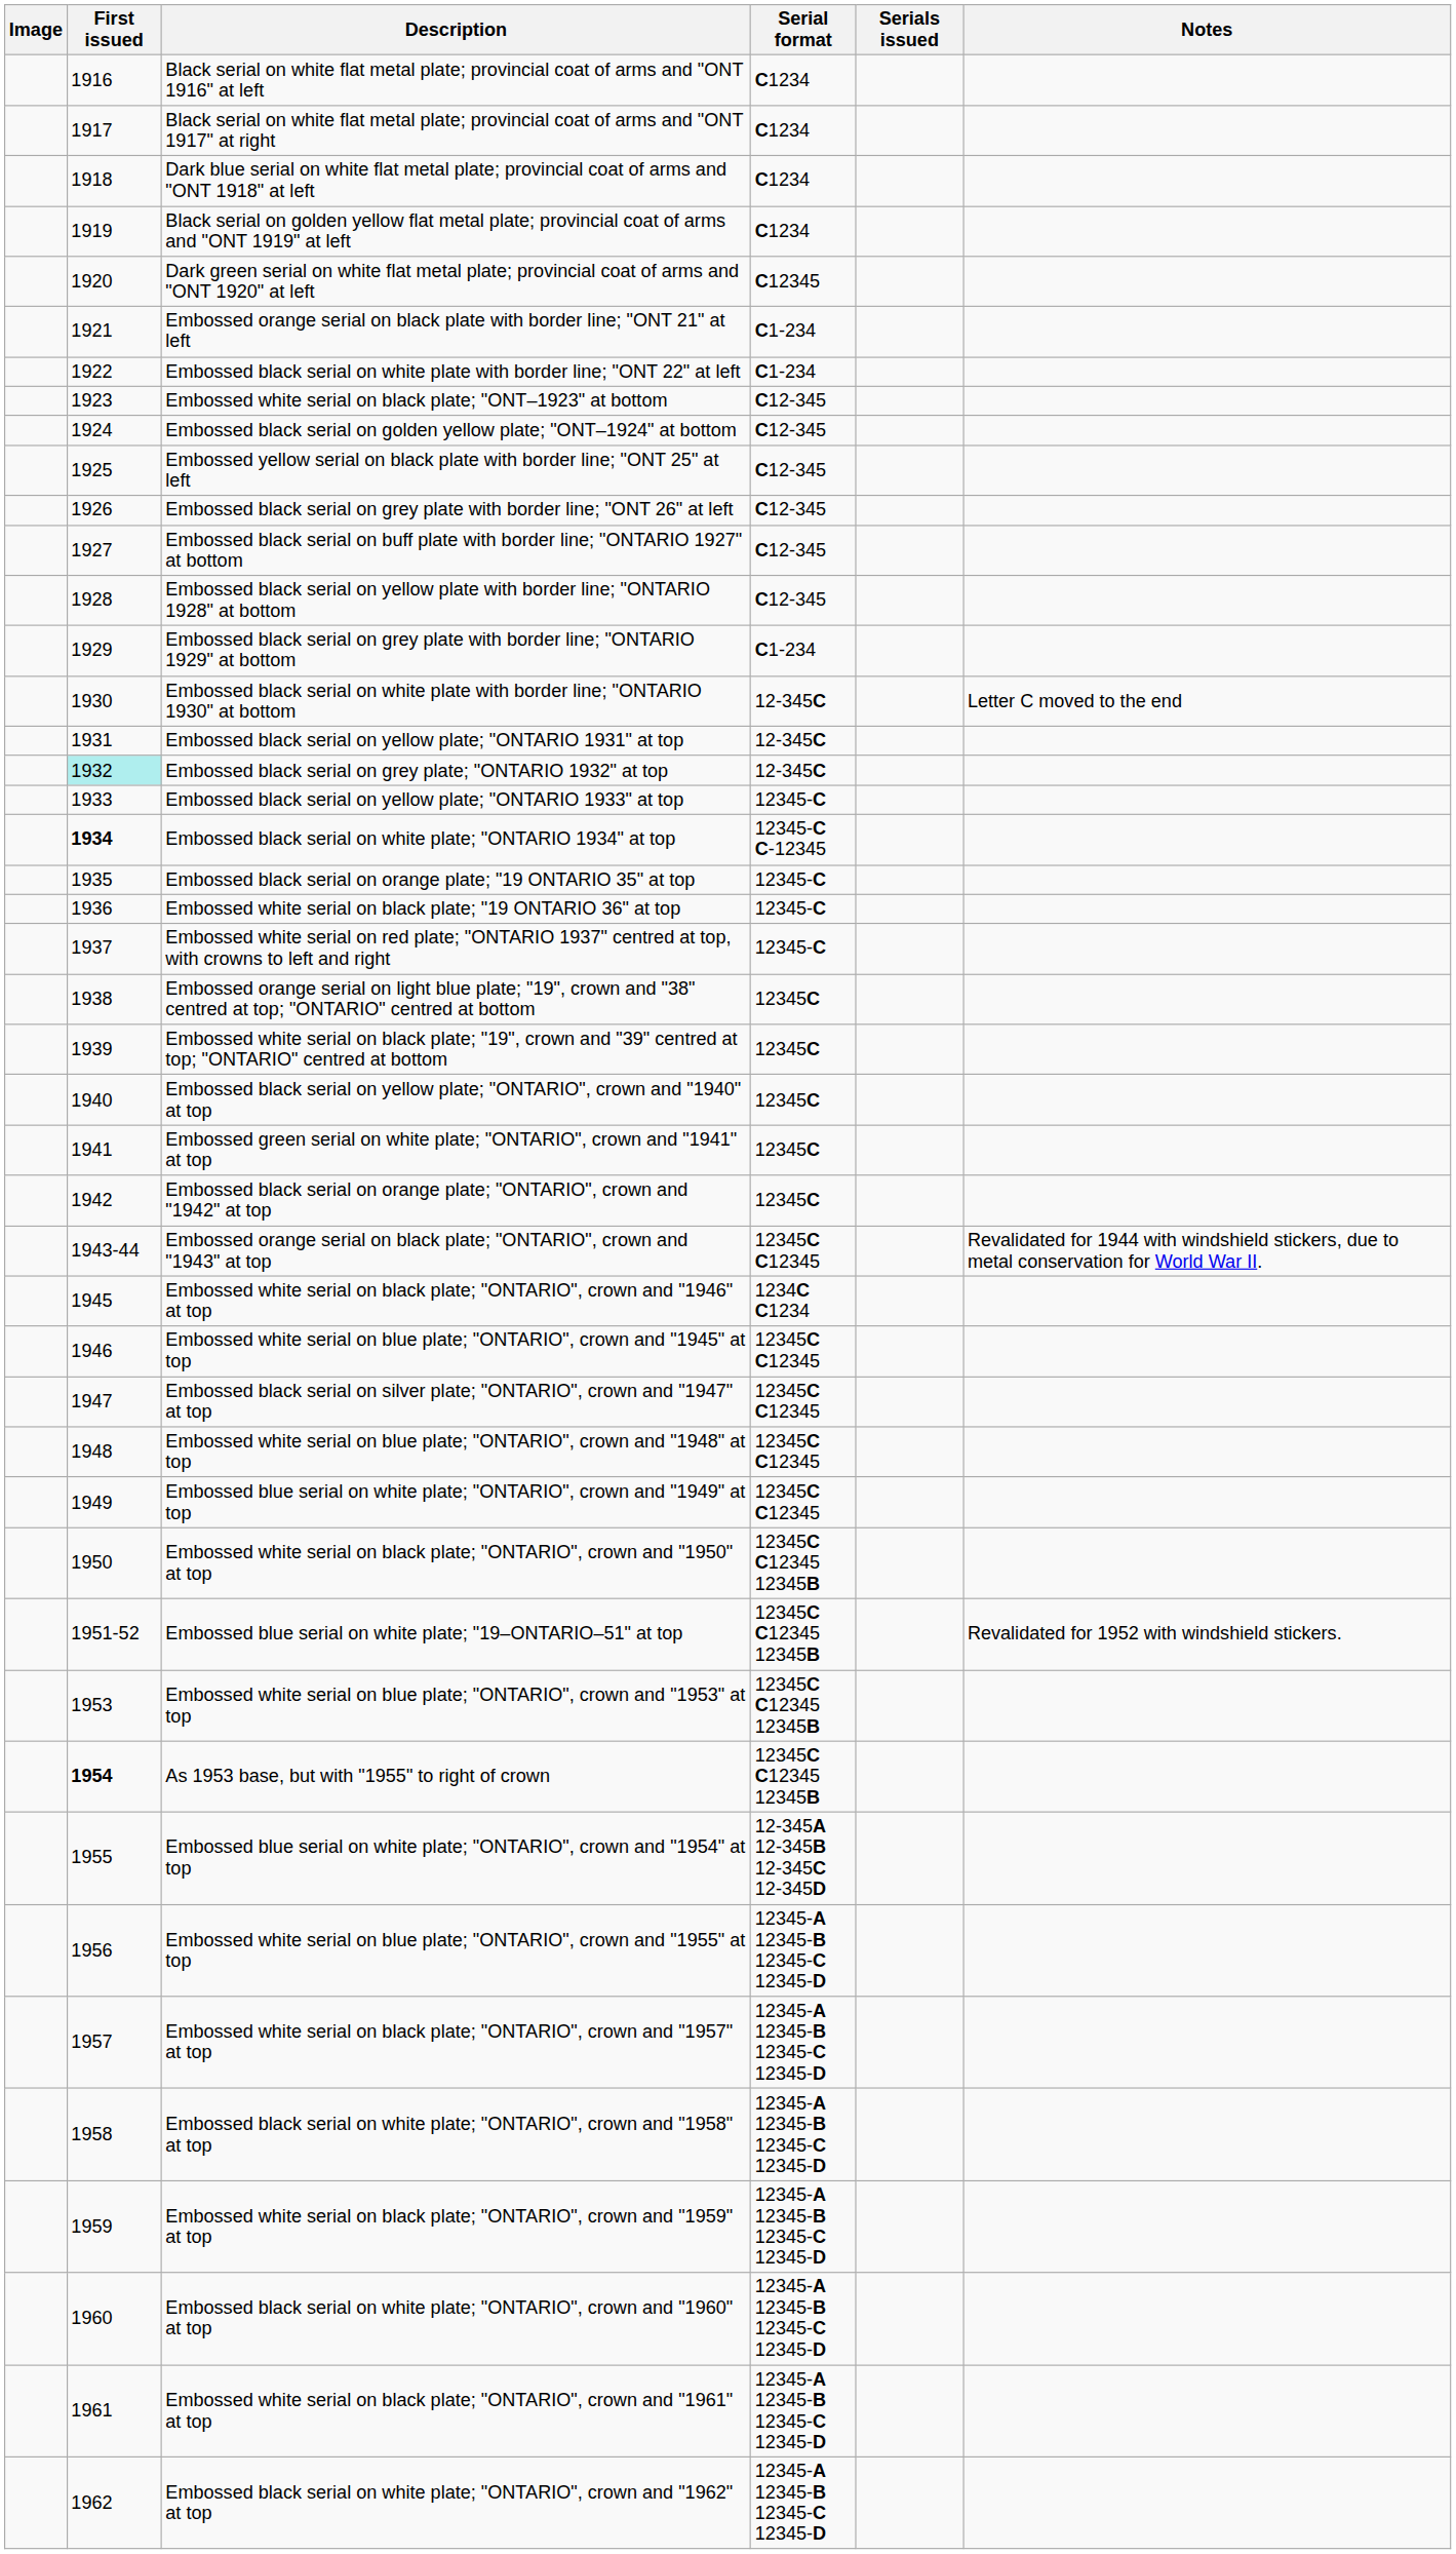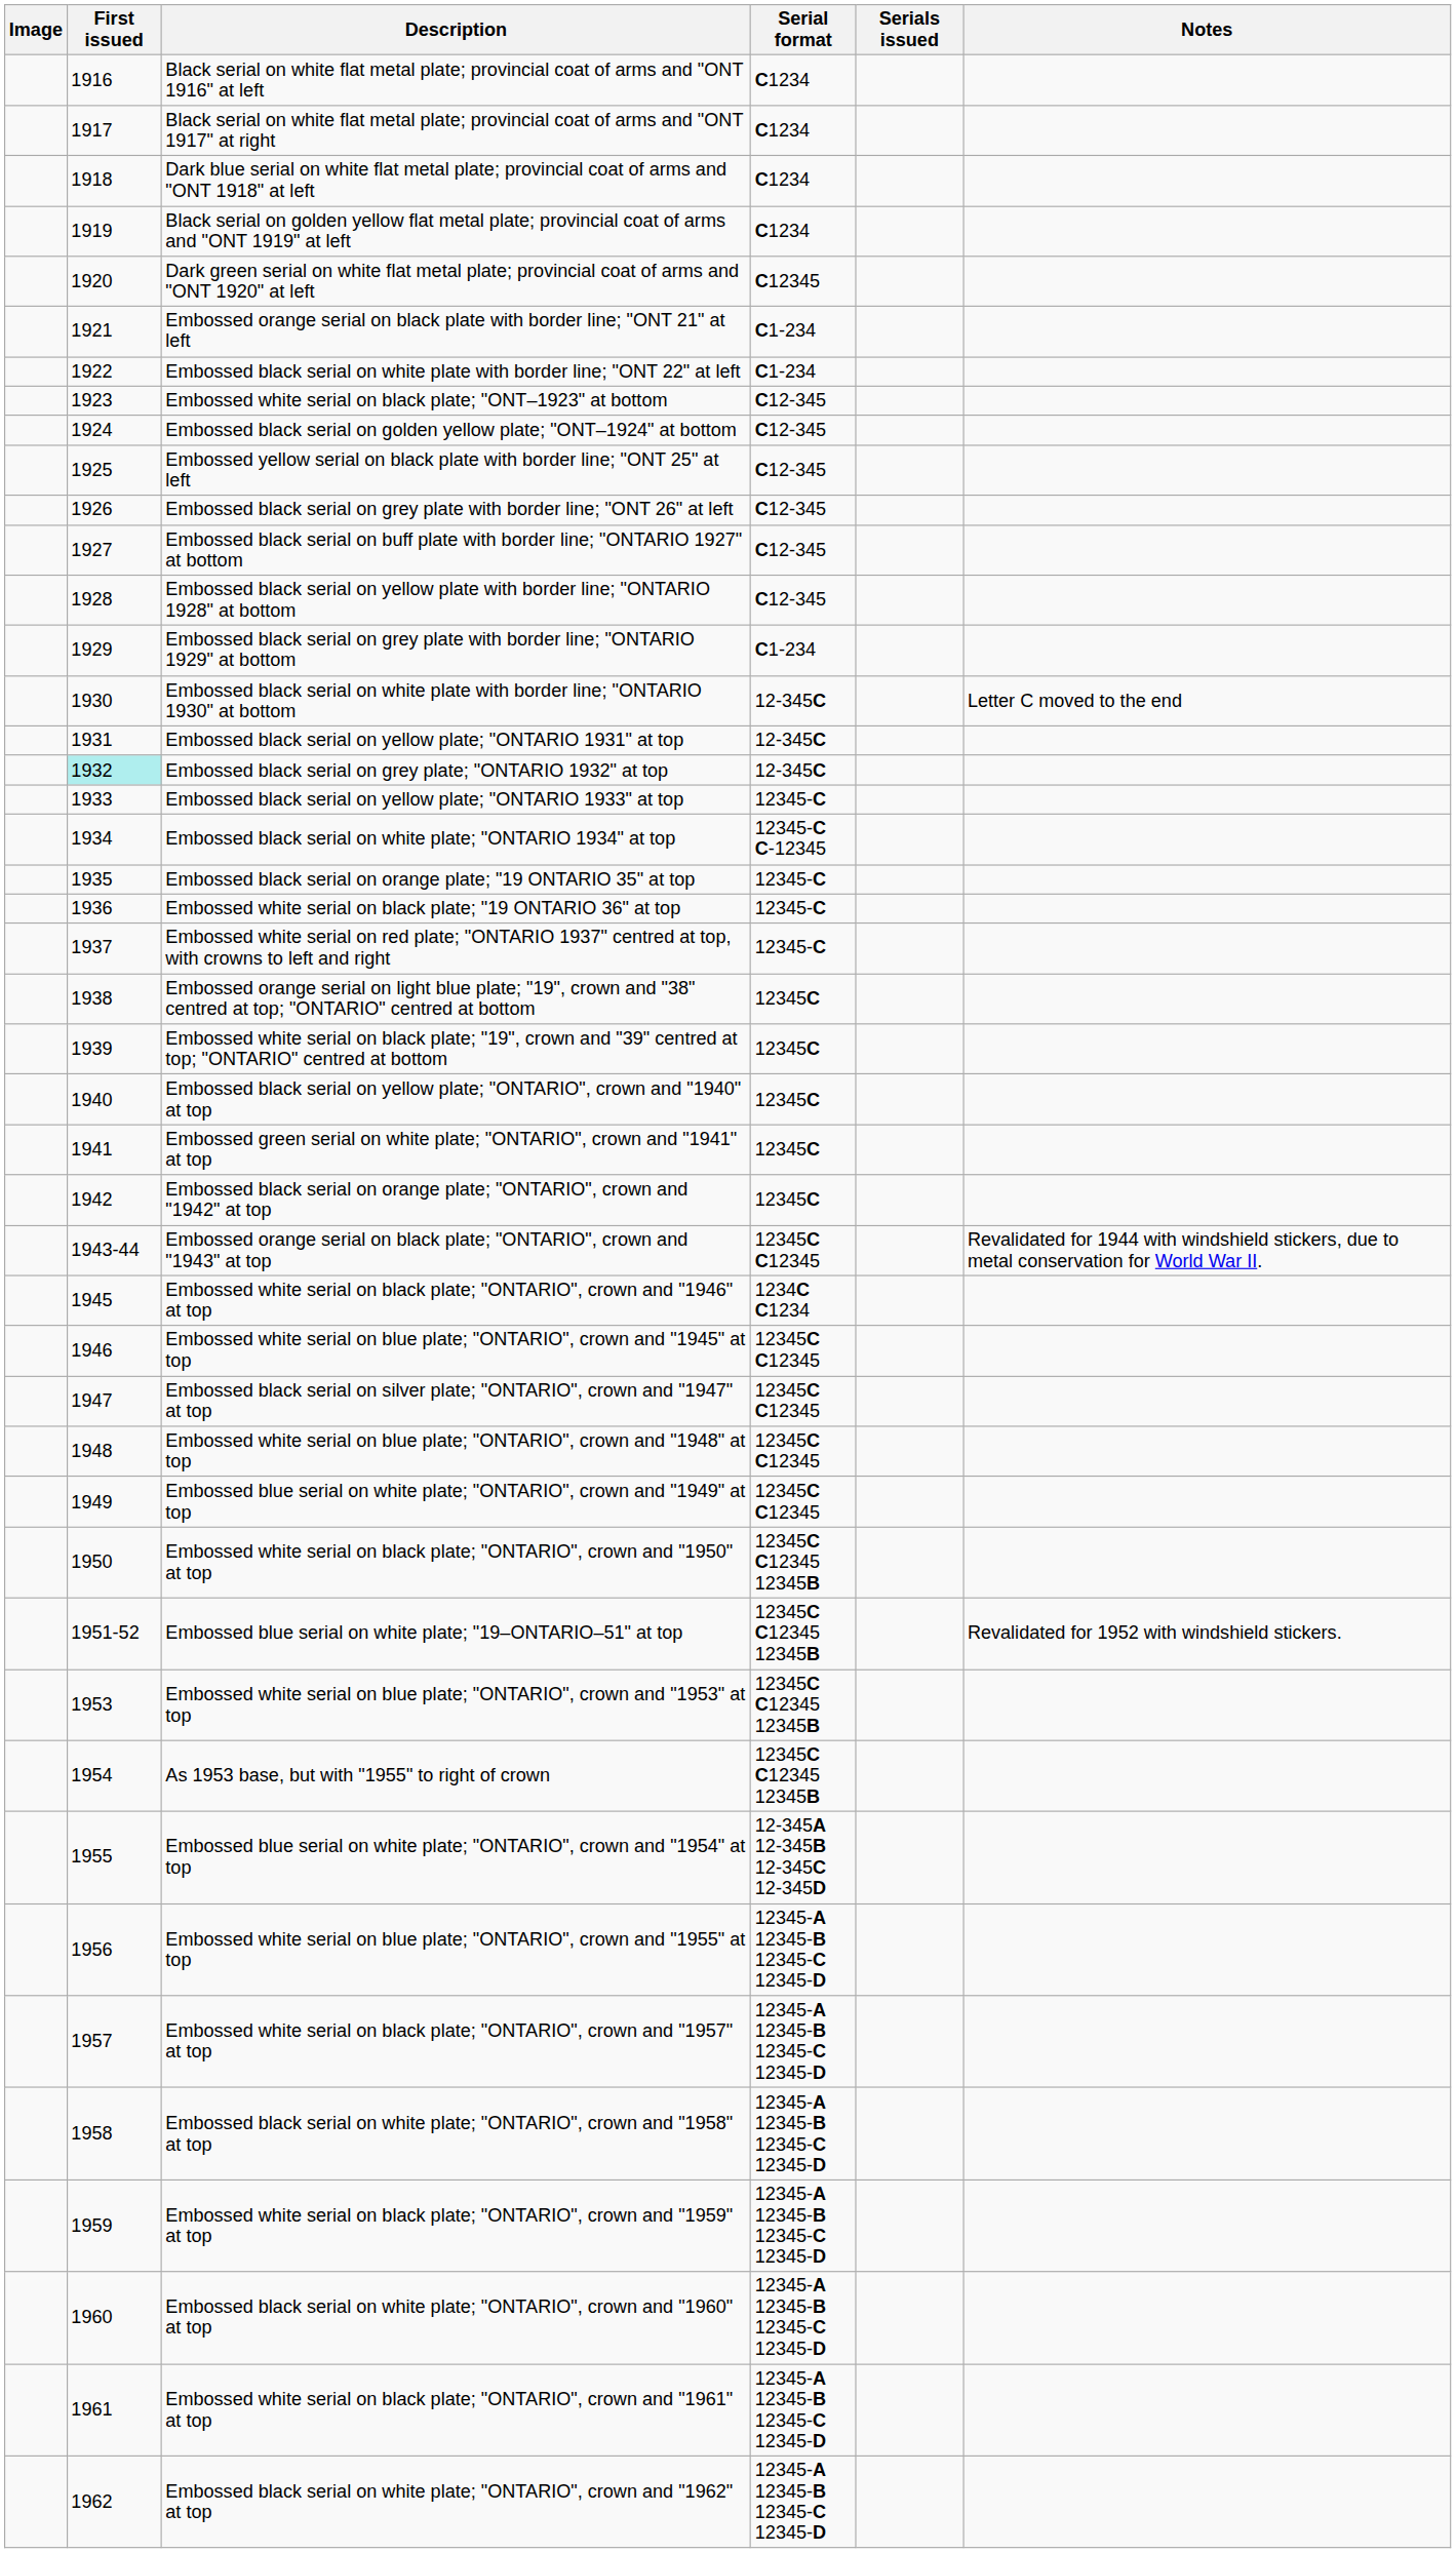Embossed black serial on white plate; "ONTARIO 1934" at top | First issued: bold -> normal
As 1953 base, but with "1955" to right of crown | First issued: bold -> normal
